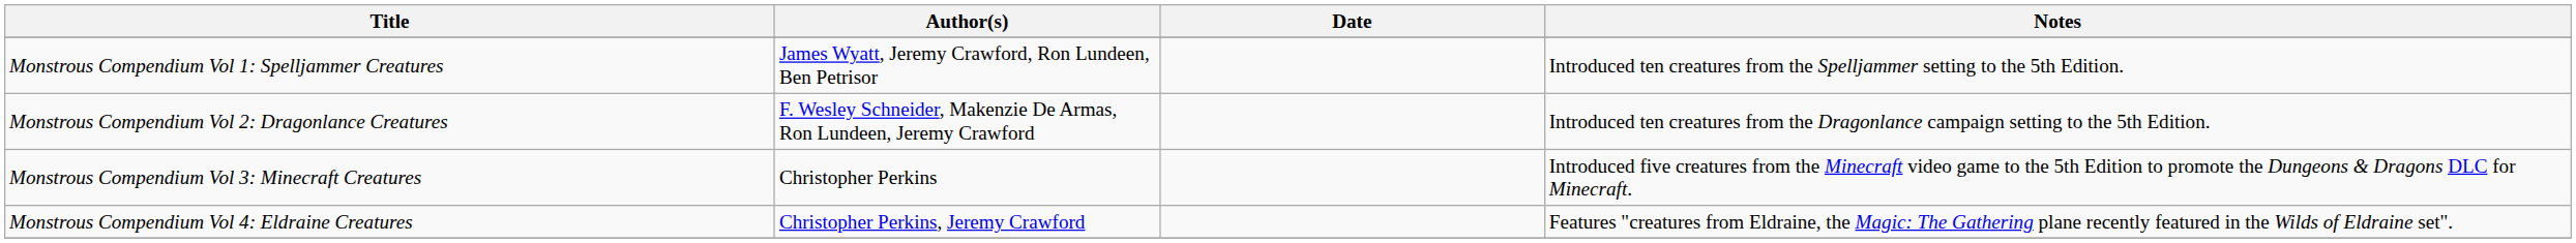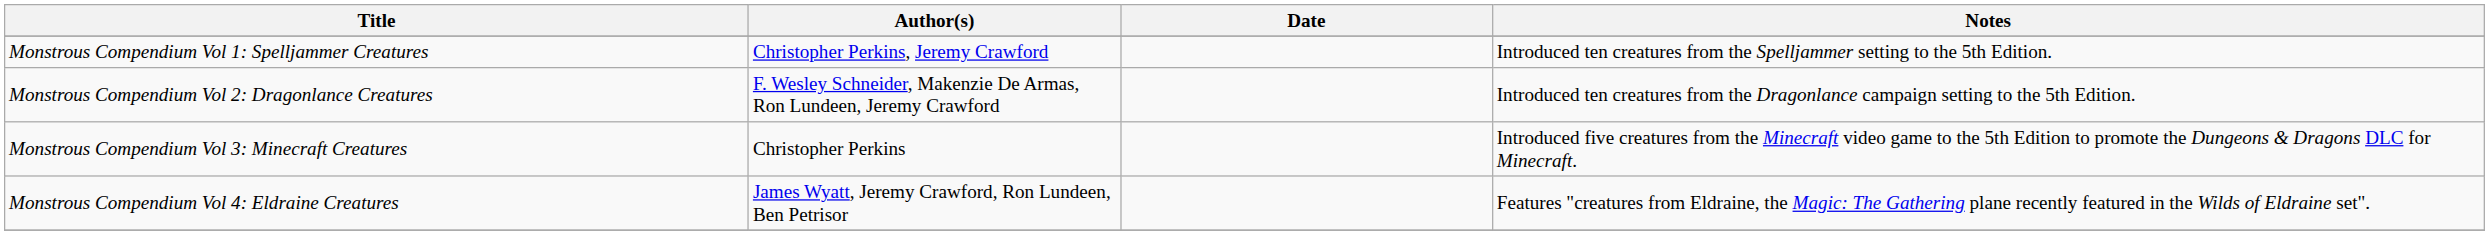Monstrous Compendium Vol 1: Spelljammer Creatures | Author(s): James Wyatt, Jeremy Crawford, Ron Lundeen, Ben Petrisor -> Christopher Perkins, Jeremy Crawford
Monstrous Compendium Vol 4: Eldraine Creatures | Author(s): Christopher Perkins, Jeremy Crawford -> James Wyatt, Jeremy Crawford, Ron Lundeen, Ben Petrisor
